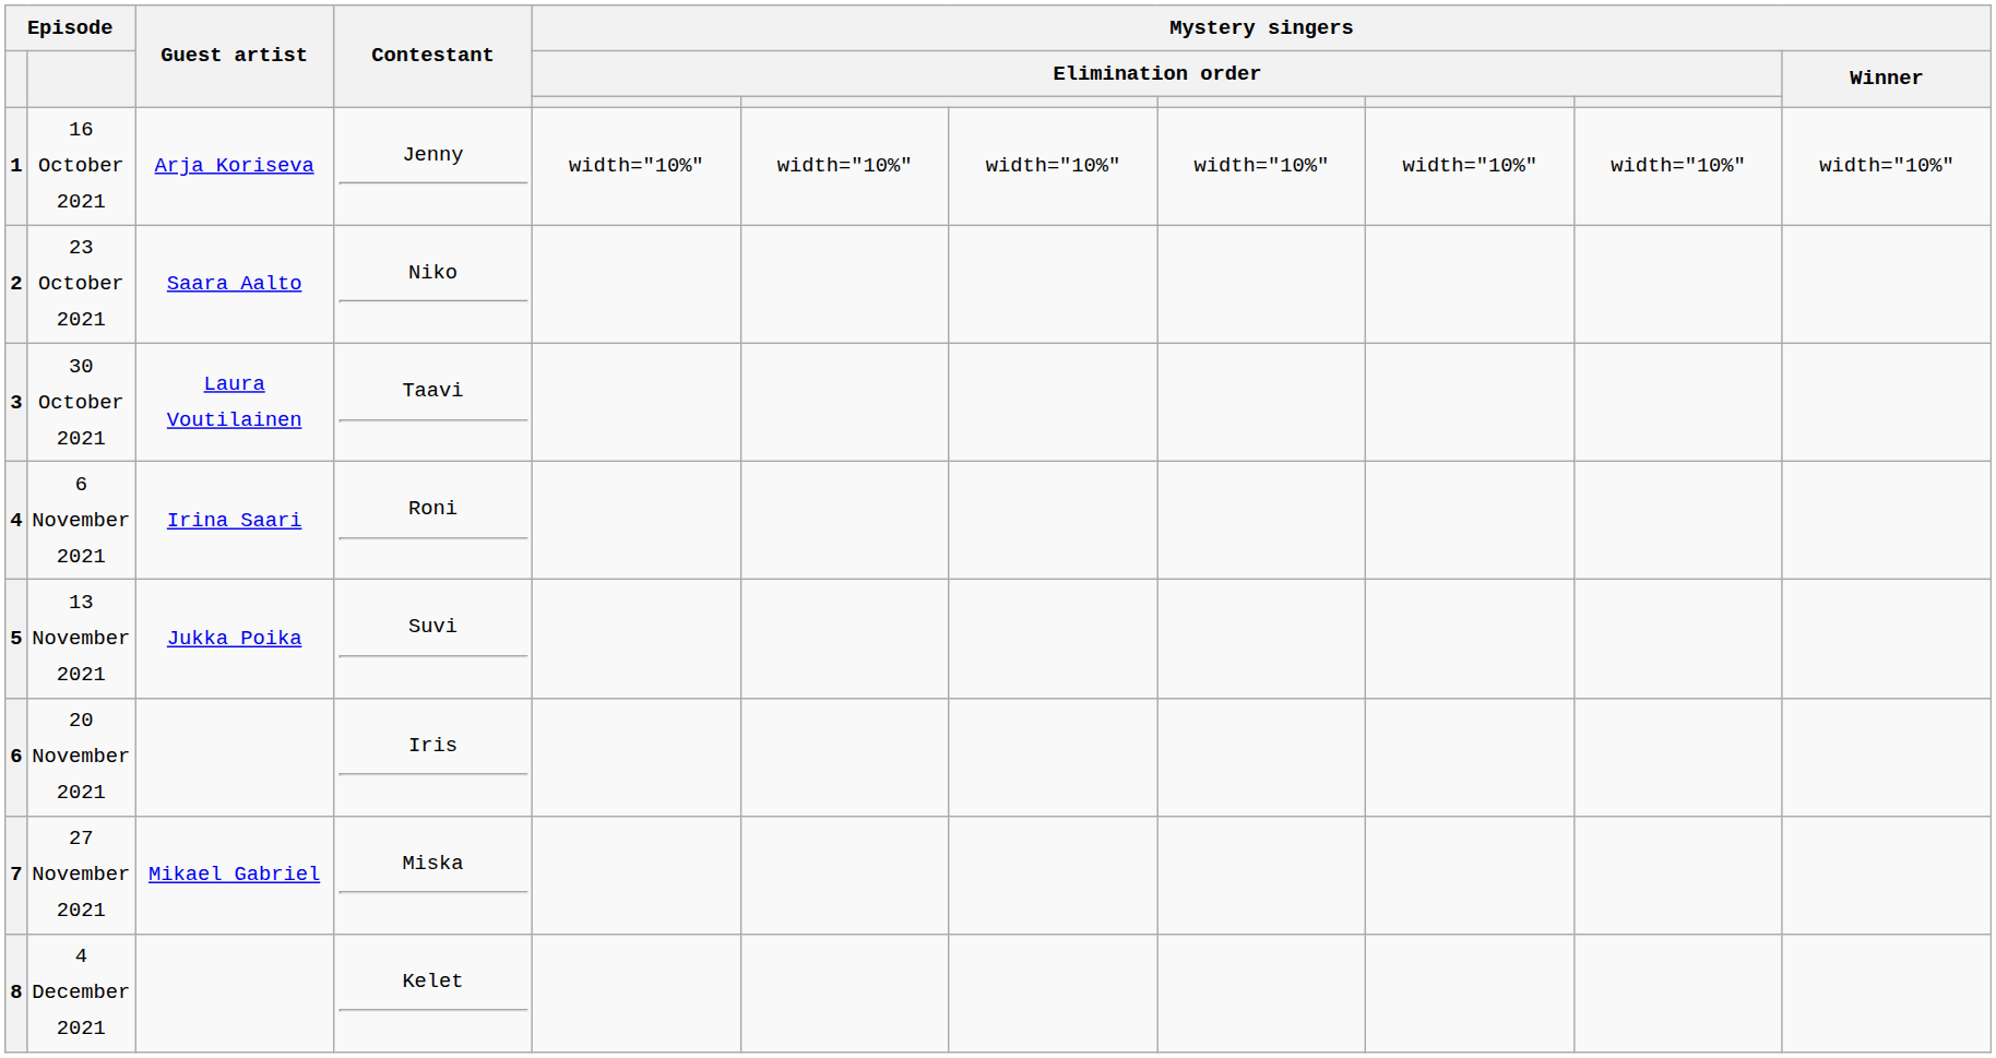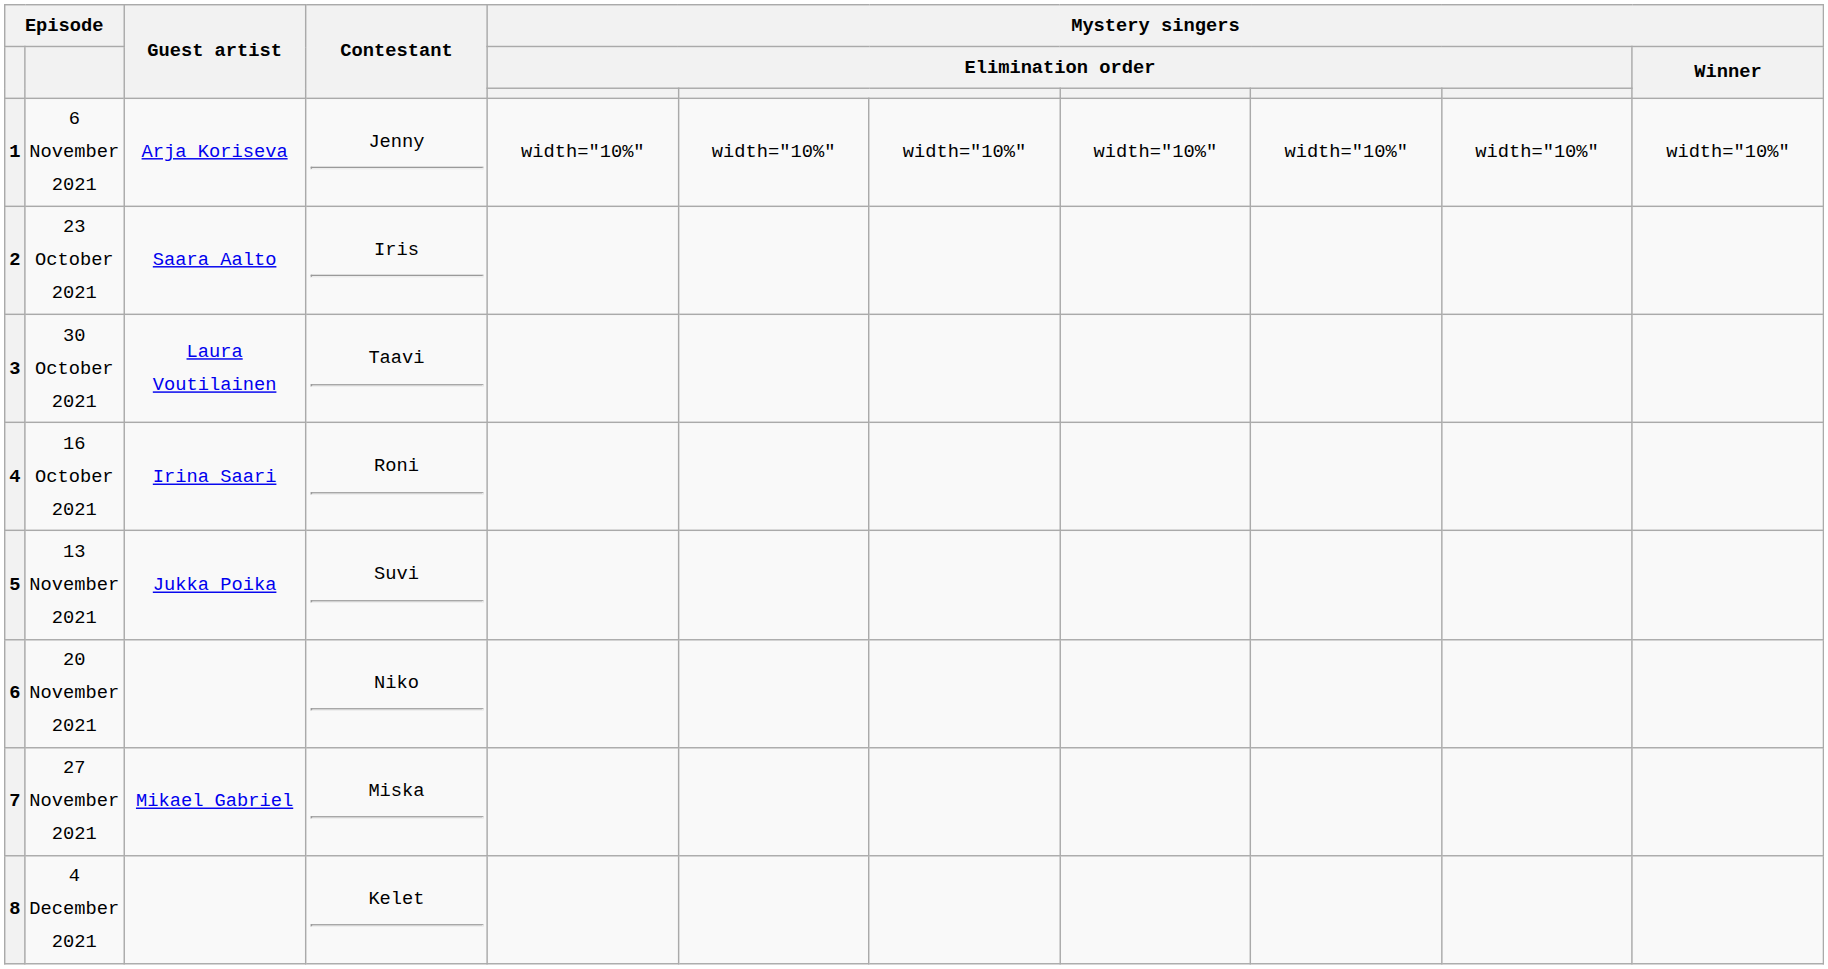1 | column 2: 16 October 2021 -> 6 November 2021
2 | Contestant: Niko -> Iris
4 | column 2: 6 November 2021 -> 16 October 2021
6 | Contestant: Iris -> Niko
